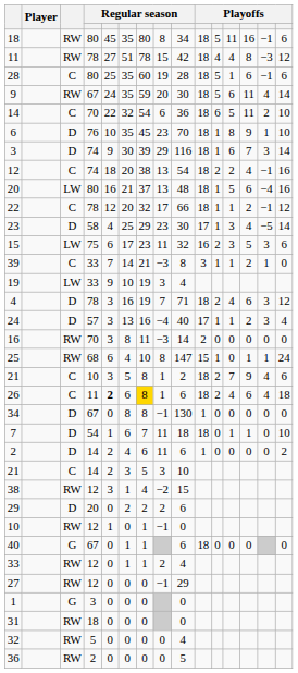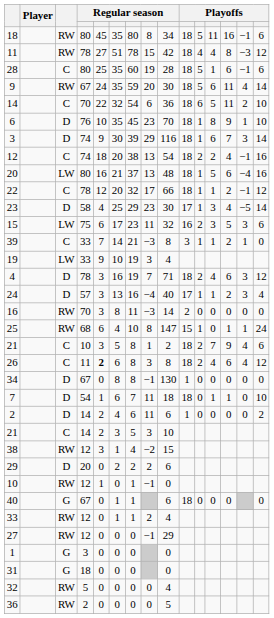26 | column 7: gold background -> no background
26 | column 8: 1 -> 3
26 | column 9: 6 -> 8
26 | column 15: 18 -> 12
31 | column 3: RW -> G
